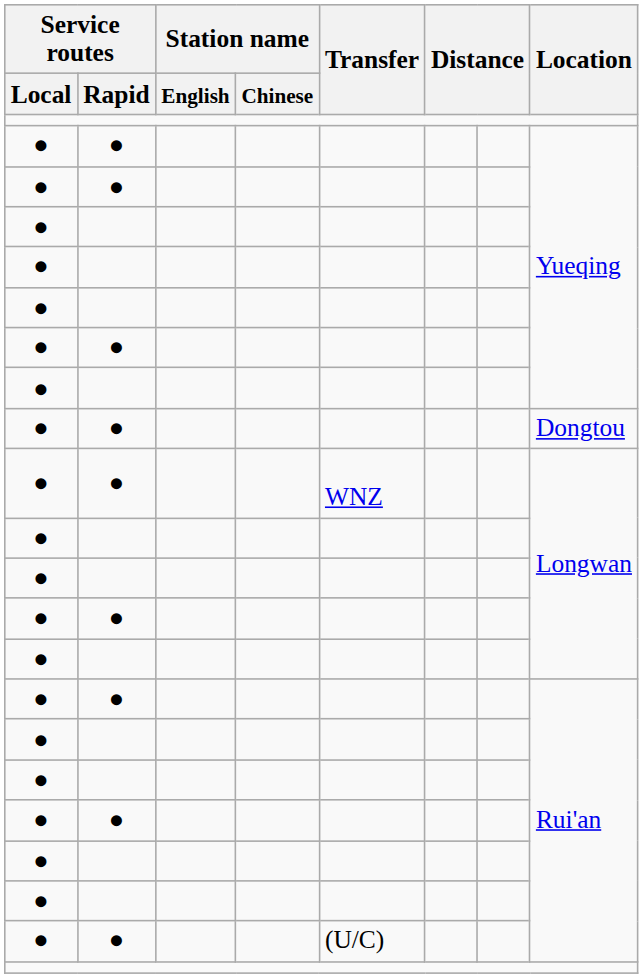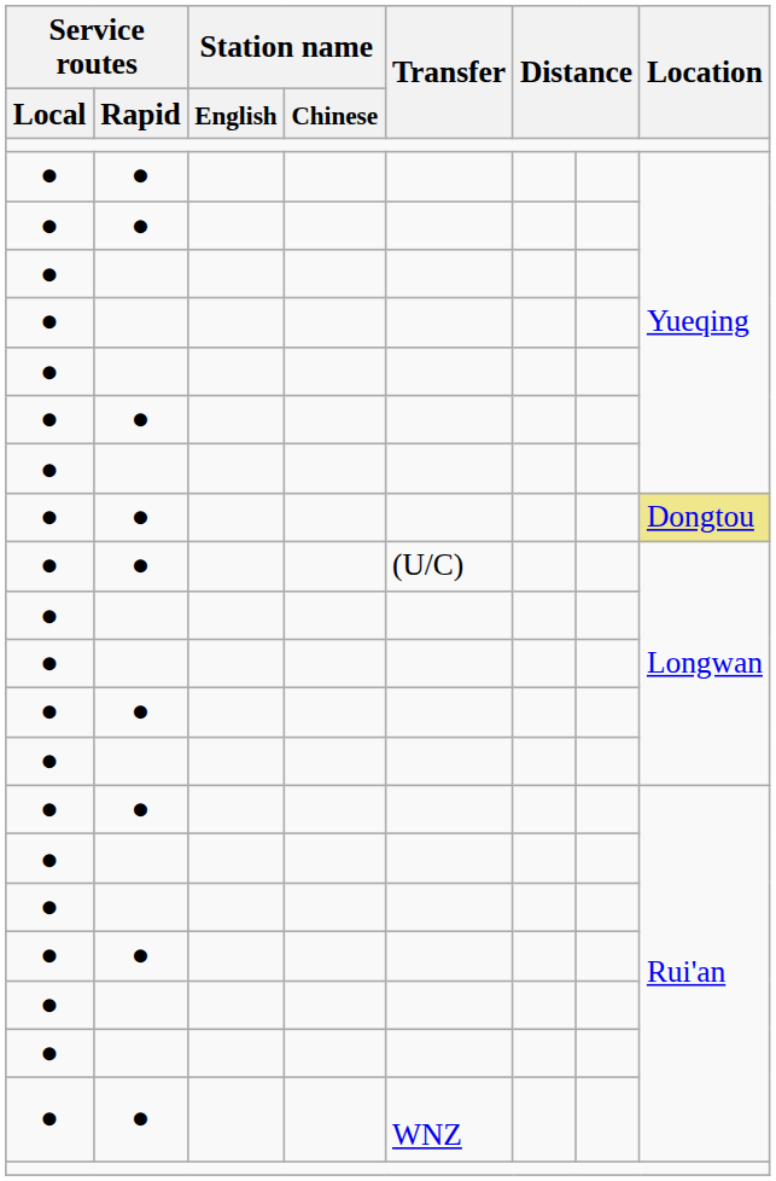row 11 | Location: no background -> khaki background
row 12 | Transfer: WNZ -> (U/C)
row 23 | Transfer: (U/C) -> WNZ
